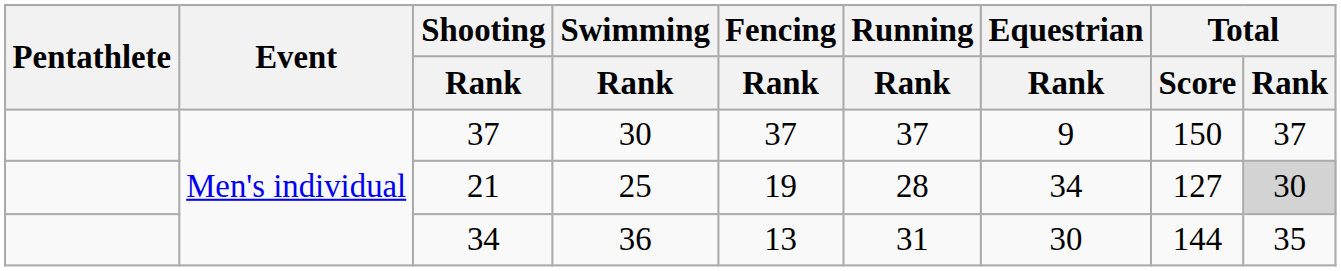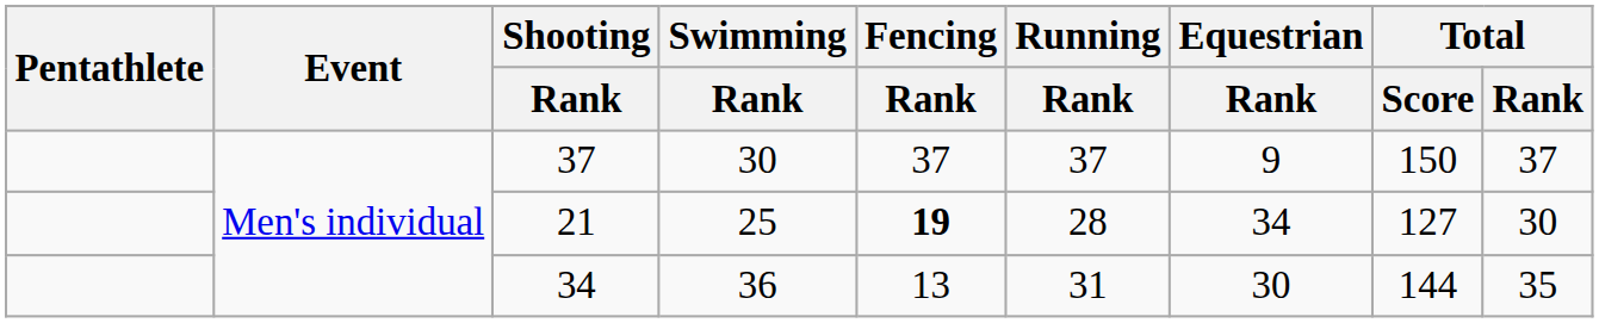21 | Fencing / Rank: normal -> bold
21 | Total / Rank: lightgrey background -> no background
